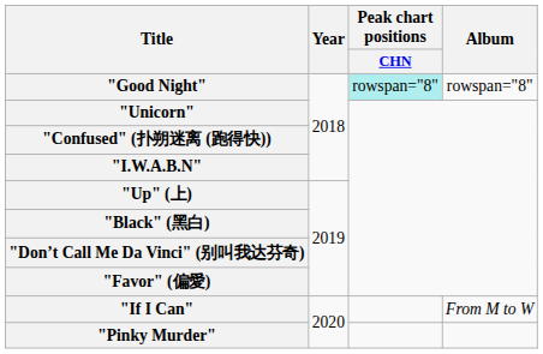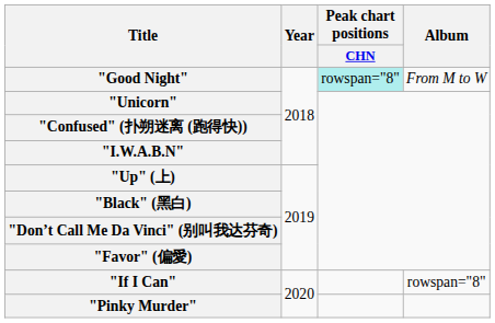"Good Night" | Album: rowspan="8" -> From M to W
"If I Can" | Album: From M to W -> rowspan="8"
